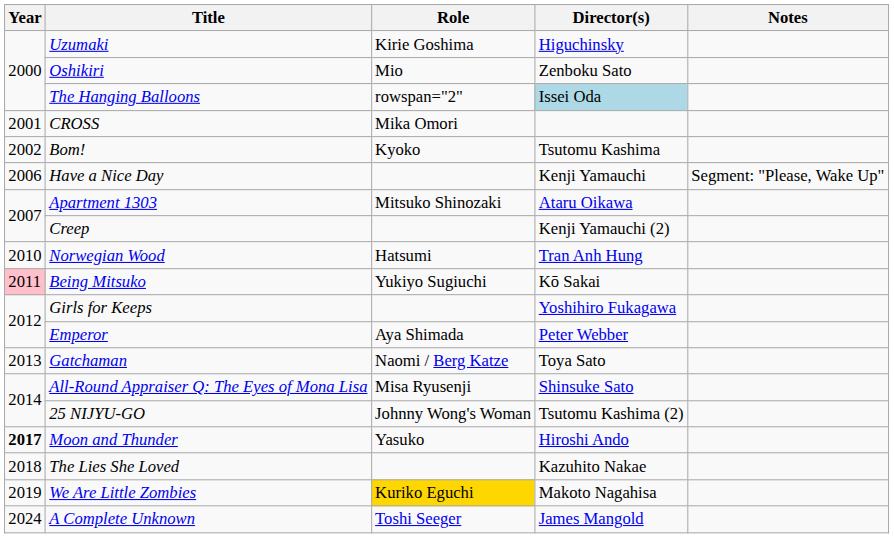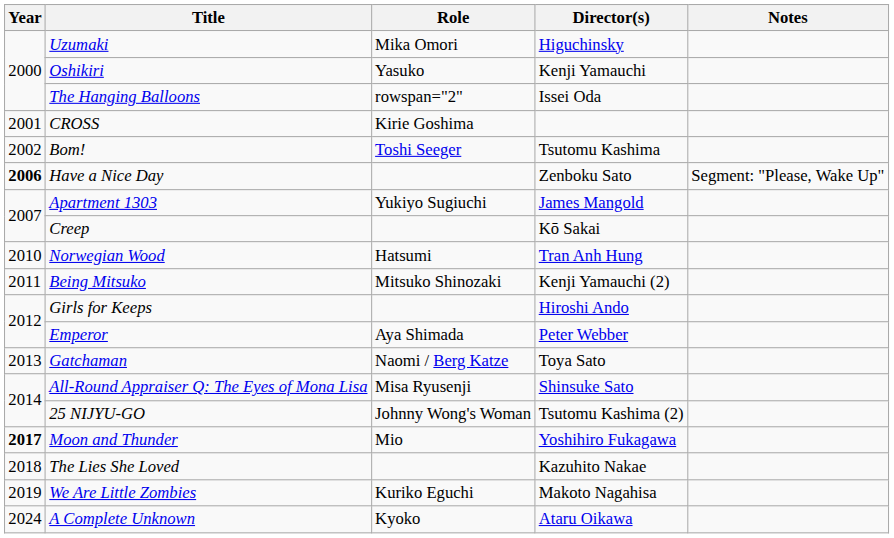Uzumaki | Role: Kirie Goshima -> Mika Omori
Oshikiri | Role: Mio -> Yasuko
Oshikiri | Director(s): Zenboku Sato -> Kenji Yamauchi
The Hanging Balloons | Director(s): lightblue background -> no background
CROSS | Role: Mika Omori -> Kirie Goshima
Bom! | Role: Kyoko -> Toshi Seeger
Have a Nice Day | Year: normal -> bold
Have a Nice Day | Director(s): Kenji Yamauchi -> Zenboku Sato
Apartment 1303 | Role: Mitsuko Shinozaki -> Yukiyo Sugiuchi
Apartment 1303 | Director(s): Ataru Oikawa -> James Mangold
Creep | Director(s): Kenji Yamauchi (2) -> Kō Sakai
Being Mitsuko | Year: pink background -> no background
Being Mitsuko | Role: Yukiyo Sugiuchi -> Mitsuko Shinozaki
Being Mitsuko | Director(s): Kō Sakai -> Kenji Yamauchi (2)
Girls for Keeps | Director(s): Yoshihiro Fukagawa -> Hiroshi Ando
Moon and Thunder | Role: Yasuko -> Mio
Moon and Thunder | Director(s): Hiroshi Ando -> Yoshihiro Fukagawa
We Are Little Zombies | Role: gold background -> no background
A Complete Unknown | Role: Toshi Seeger -> Kyoko
A Complete Unknown | Director(s): James Mangold -> Ataru Oikawa
